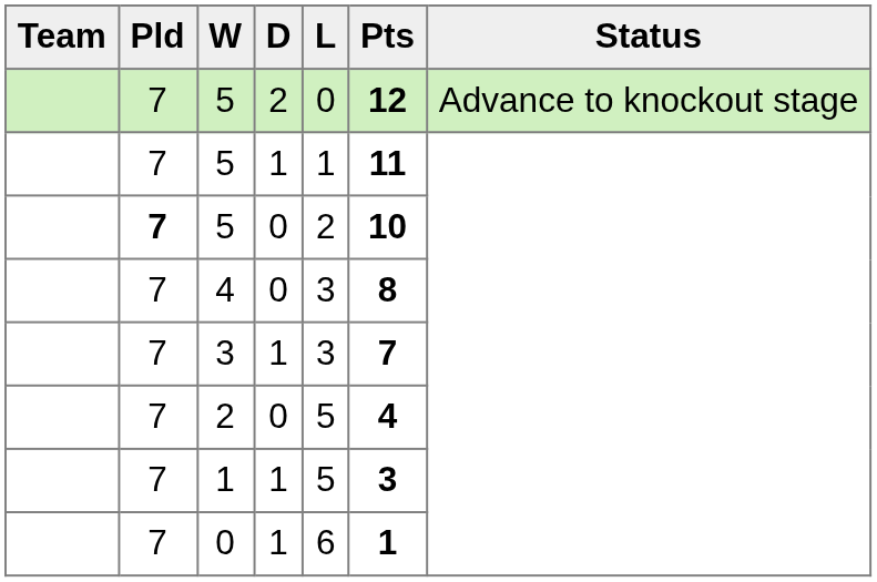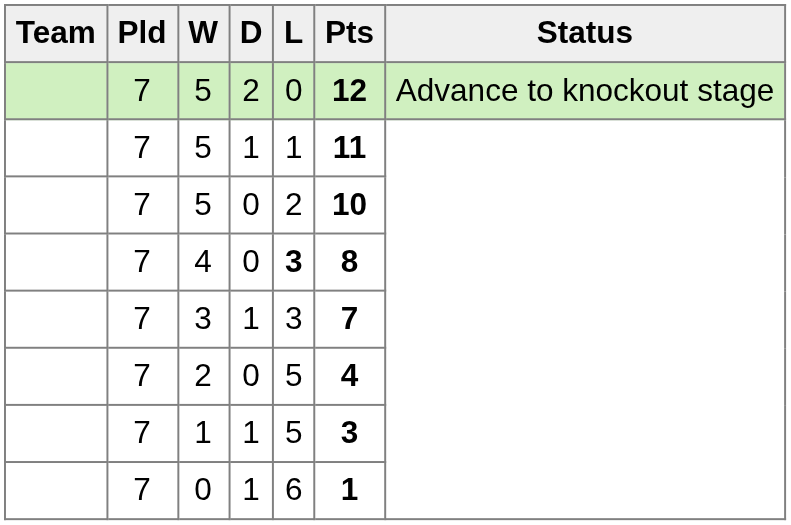row 4 | Pld: bold -> normal
row 5 | L: normal -> bold
